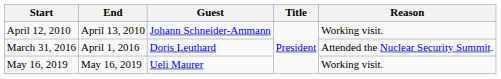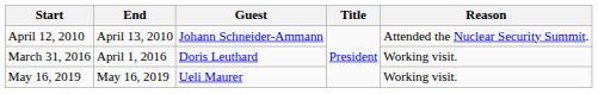April 12, 2010 | Reason: Working visit. -> Attended the Nuclear Security Summit.
March 31, 2016 | Reason: Attended the Nuclear Security Summit. -> Working visit.
